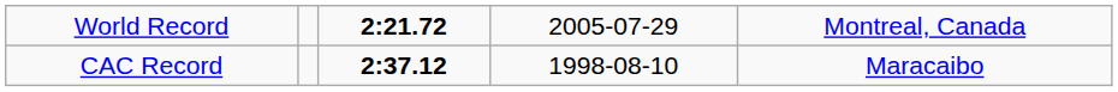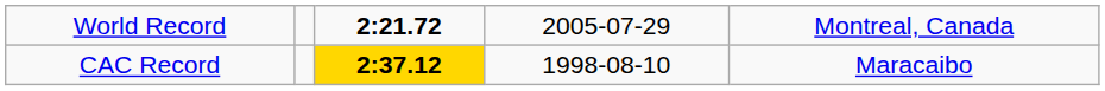CAC Record | column 3: no background -> gold background
